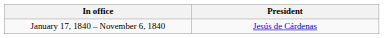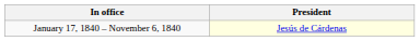January 17, 1840 – November 6, 1840 | President: no background -> lightyellow background
